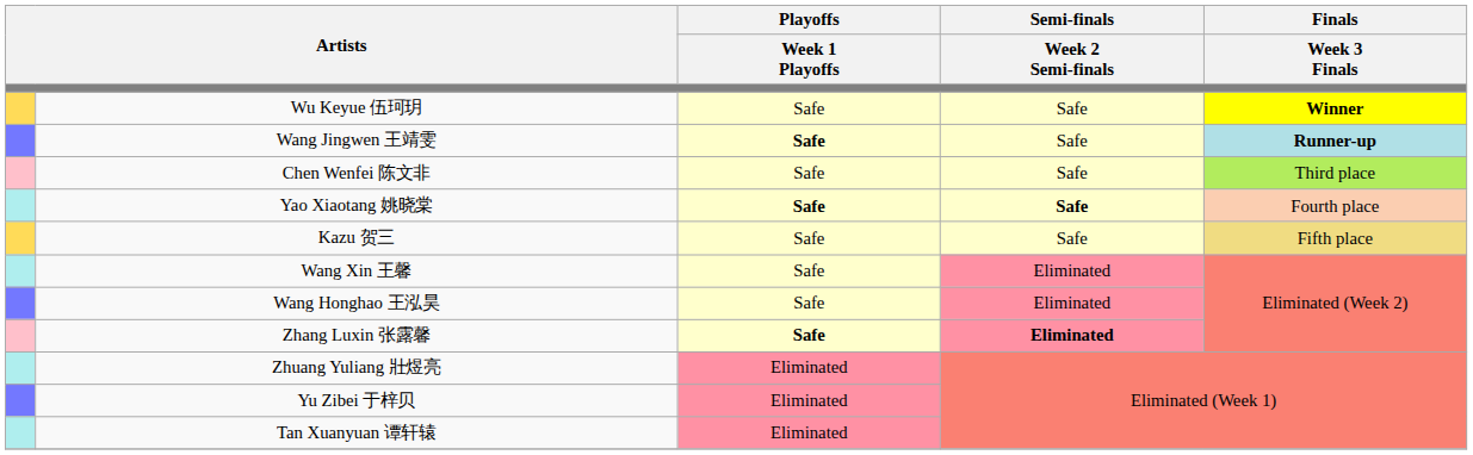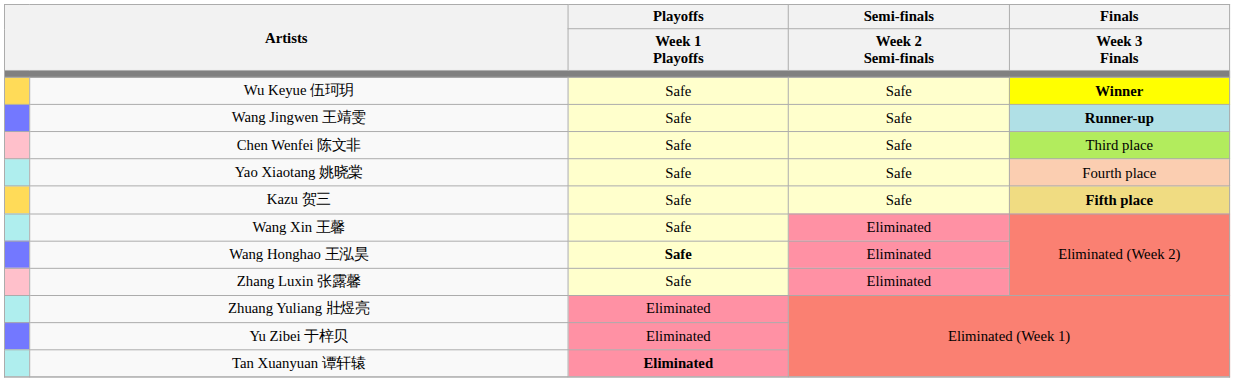Wang Jingwen 王靖雯 | Playoffs / Week 1 Playoffs: bold -> normal
Yao Xiaotang 姚晓棠 | Playoffs / Week 1 Playoffs: bold -> normal
Yao Xiaotang 姚晓棠 | Semi-finals / Week 2 Semi-finals: bold -> normal
Kazu 贺三 | Finals / Week 3 Finals: normal -> bold
Wang Honghao 王泓昊 | Playoffs / Week 1 Playoffs: normal -> bold
Zhang Luxin 张露馨 | Playoffs / Week 1 Playoffs: bold -> normal
Zhang Luxin 张露馨 | Semi-finals / Week 2 Semi-finals: bold -> normal
Tan Xuanyuan 谭轩辕 | Playoffs / Week 1 Playoffs: normal -> bold
